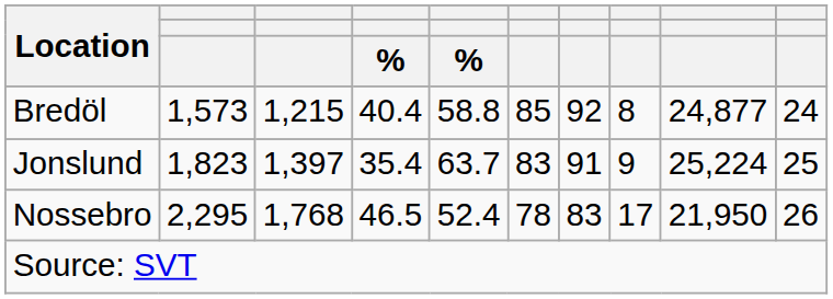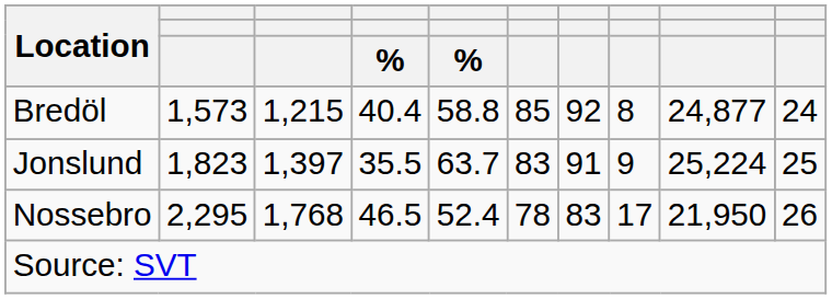Jonslund | column 4: 35.4 -> 35.5
